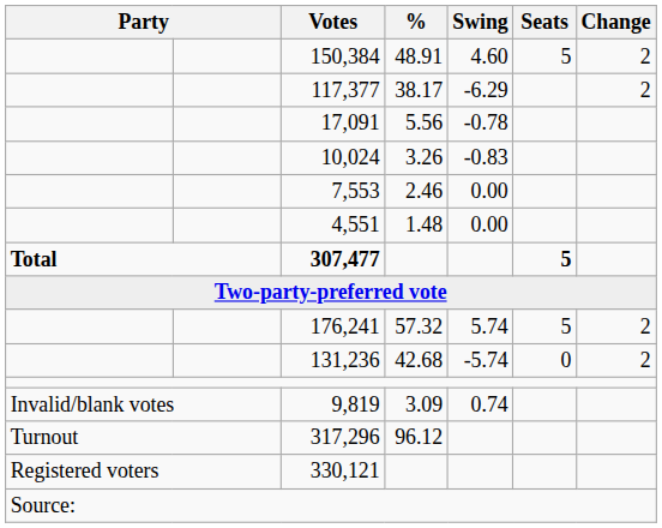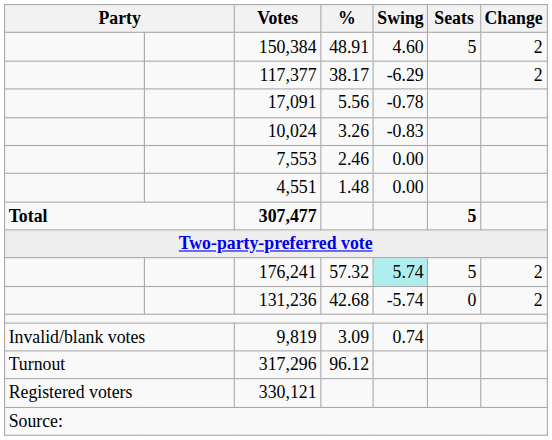176,241 | Swing: no background -> paleturquoise background
